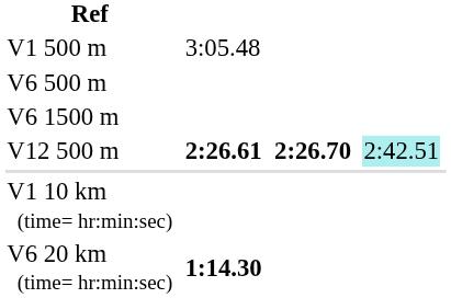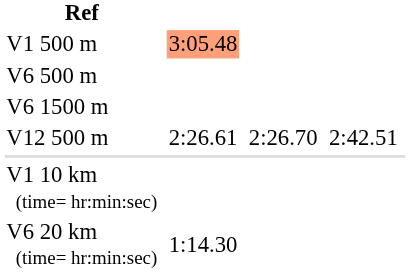V1 500 m | column 2: no background -> lightsalmon background
V12 500 m | column 2: bold -> normal
V12 500 m | column 3: bold -> normal
V12 500 m | column 4: paleturquoise background -> no background
V6 20 km (time= hr:min:sec) | column 2: bold -> normal
